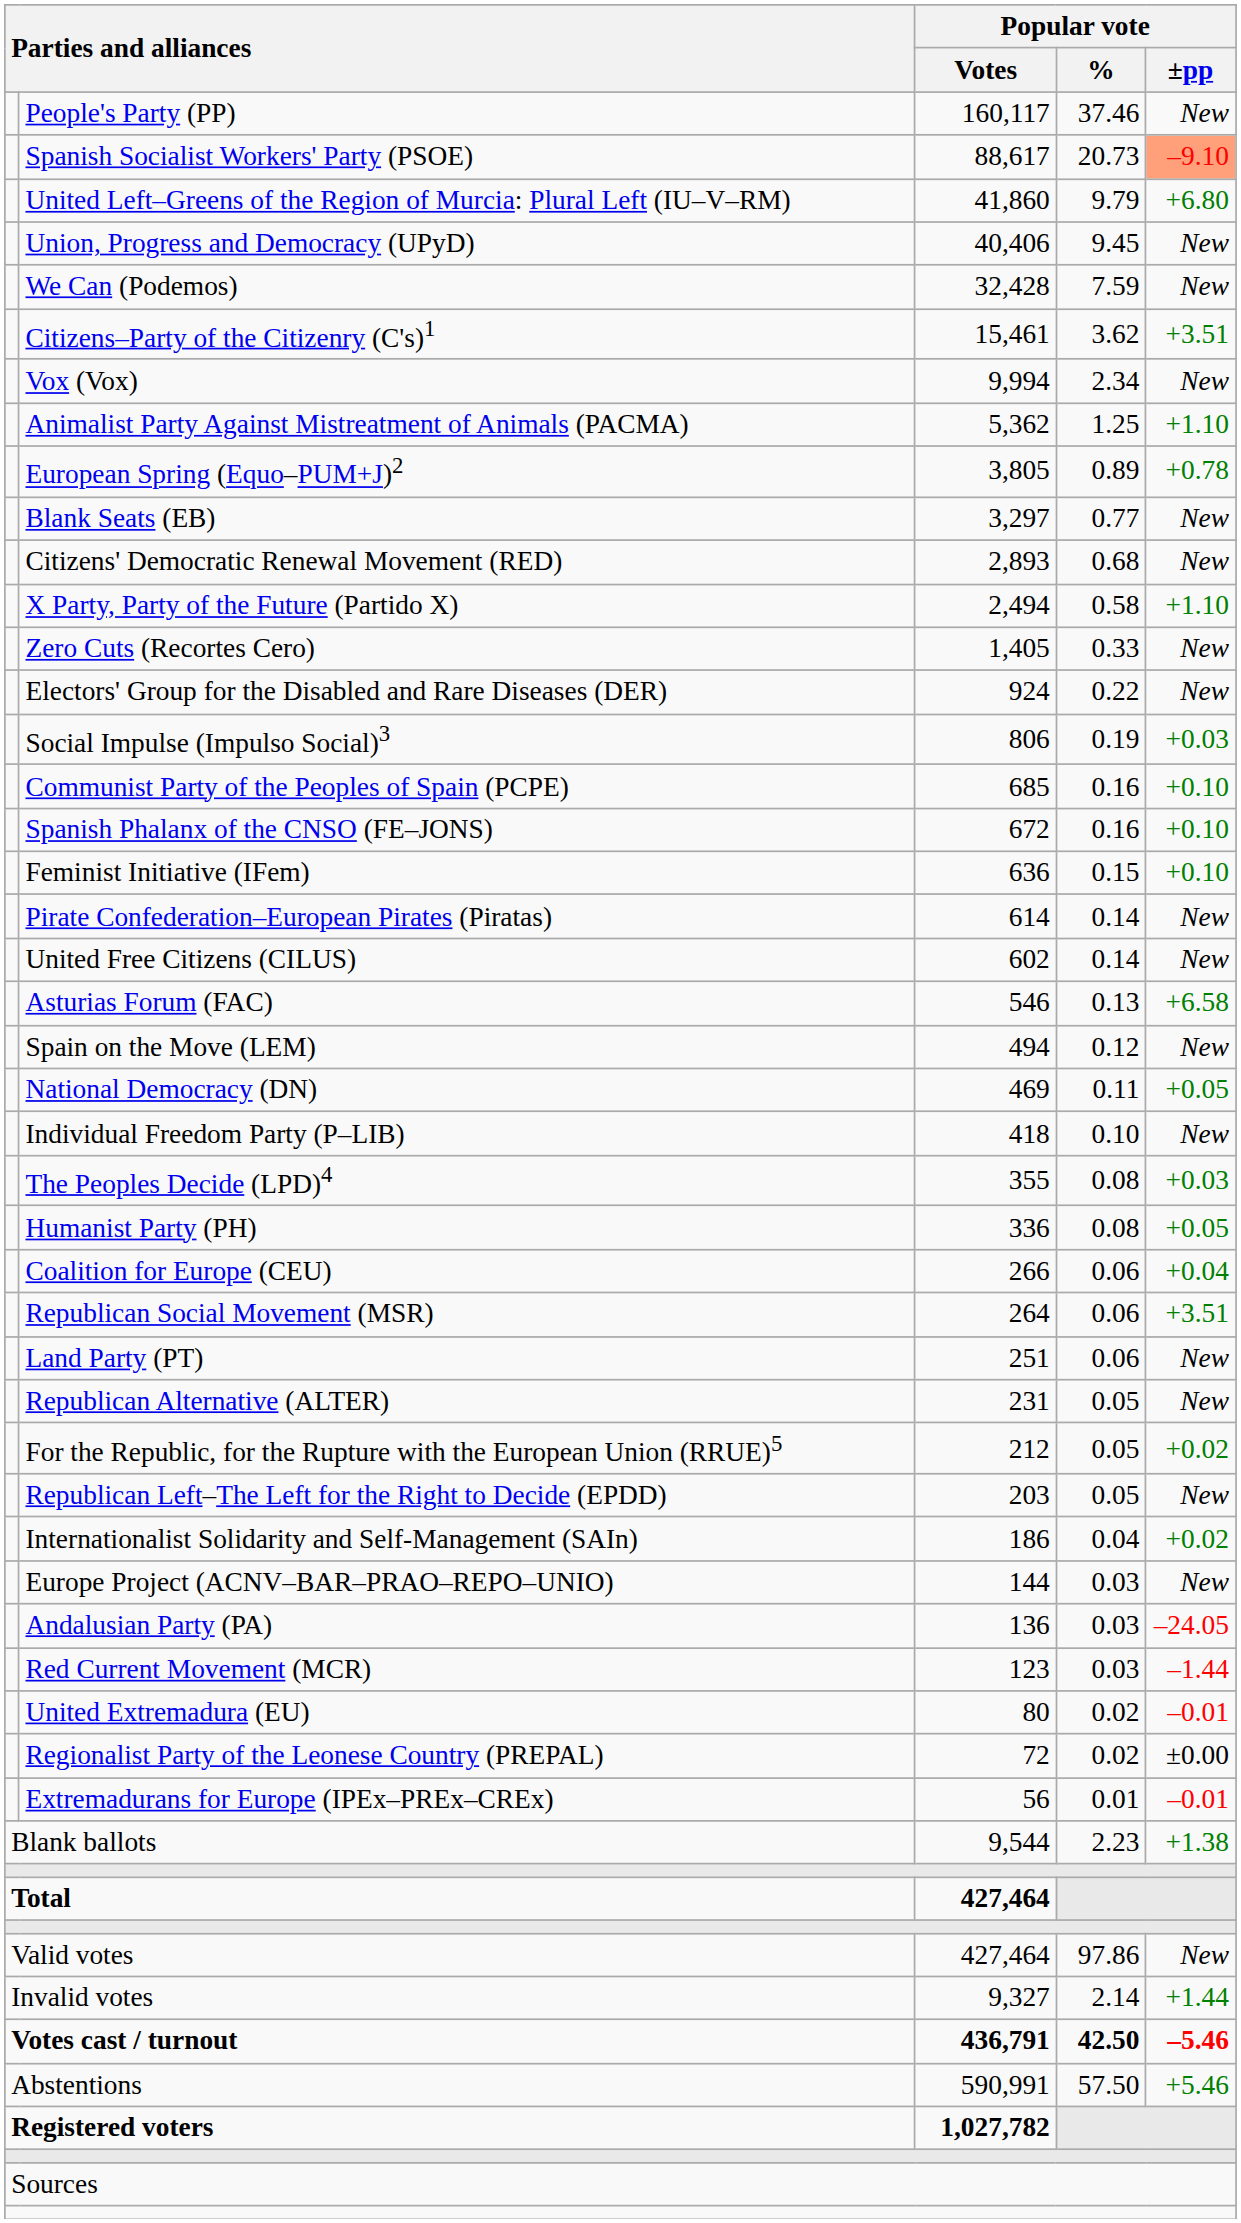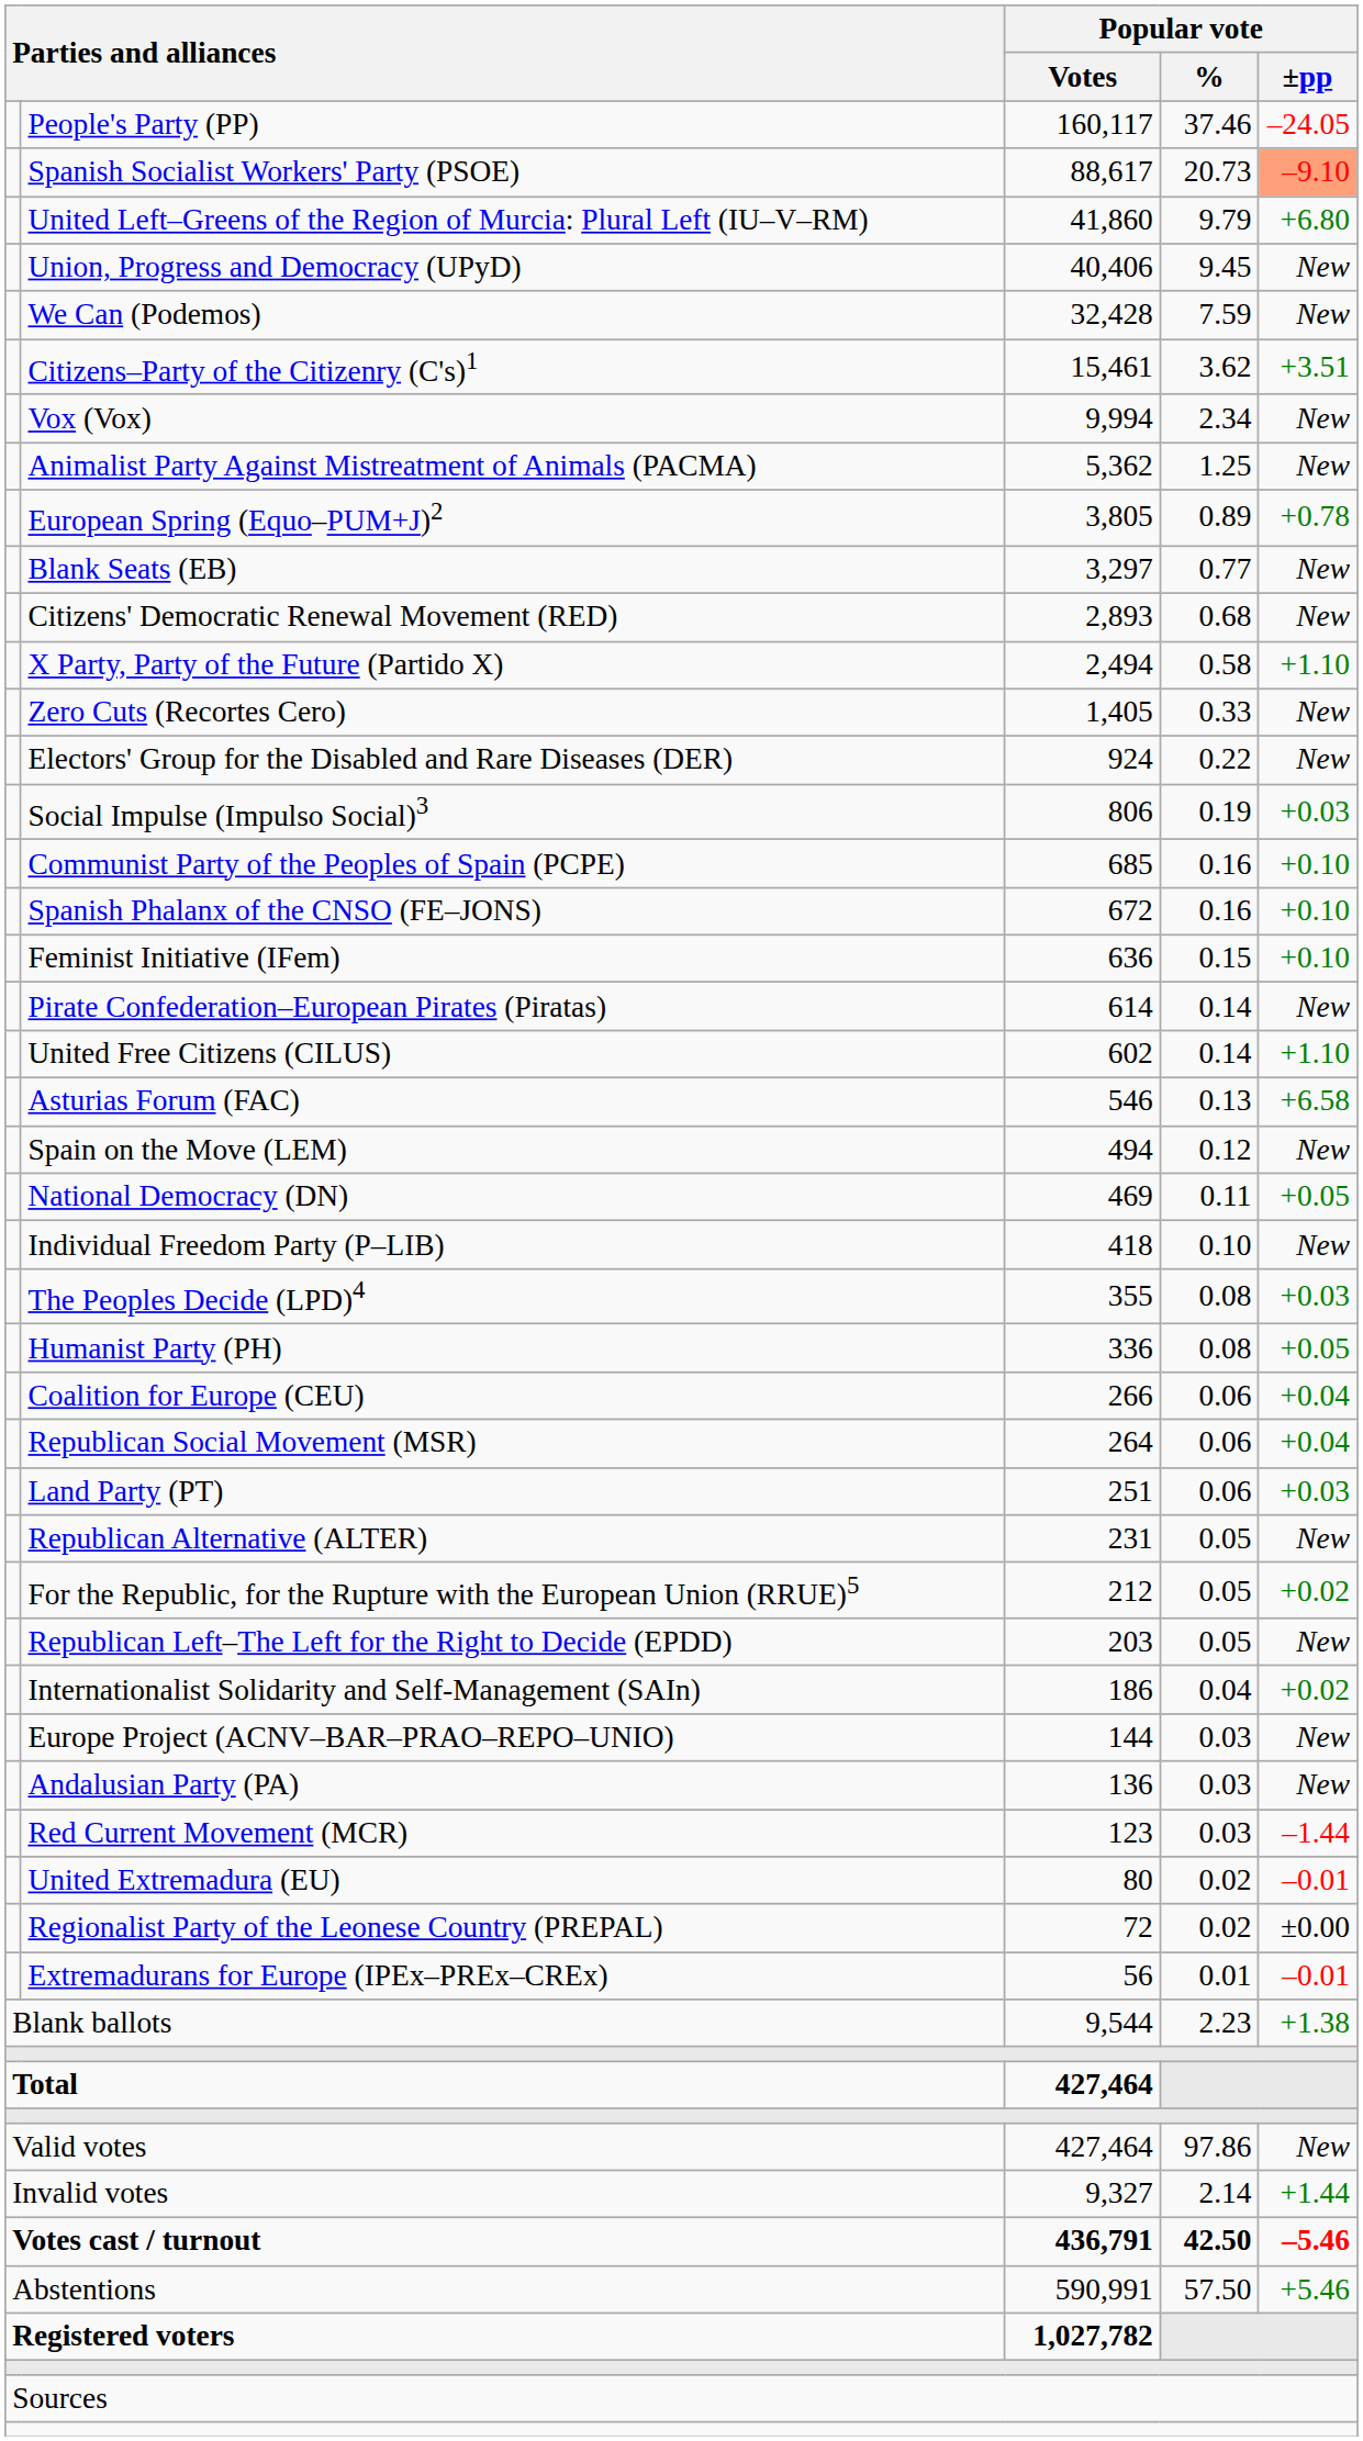People's Party (PP) | Popular vote / ±pp: New -> –24.05
Animalist Party Against Mistreatment of Animals (PACMA) | Popular vote / ±pp: +1.10 -> New
United Free Citizens (CILUS) | Popular vote / ±pp: New -> +1.10
Republican Social Movement (MSR) | Popular vote / ±pp: +3.51 -> +0.04
Land Party (PT) | Popular vote / ±pp: New -> +0.03
Andalusian Party (PA) | Popular vote / ±pp: –24.05 -> New
